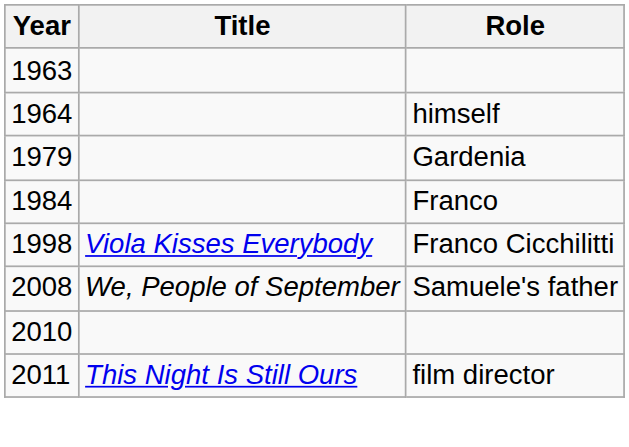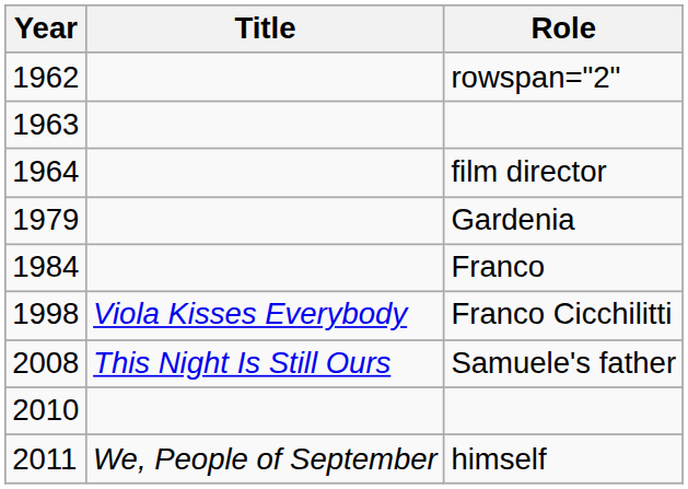+ row: 1962 | rowspan="2"
1964 | Role: himself -> film director
2008 | Title: We, People of September -> This Night Is Still Ours
2011 | Title: This Night Is Still Ours -> We, People of September
2011 | Role: film director -> himself
